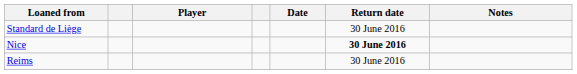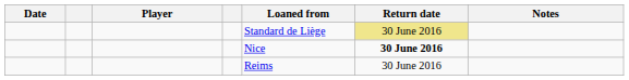columns swapped: Date <-> Loaned from
row 2 | Return date: no background -> khaki background
